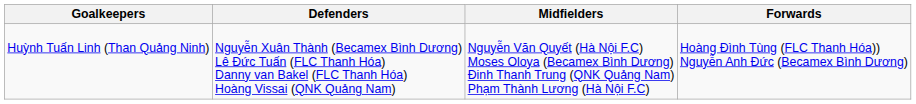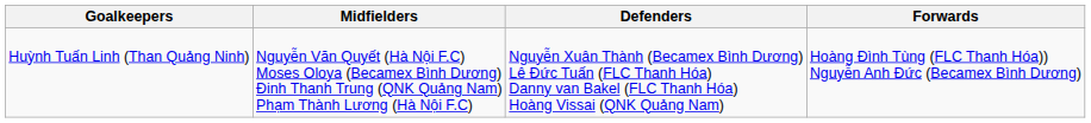columns swapped: Defenders <-> Midfielders
